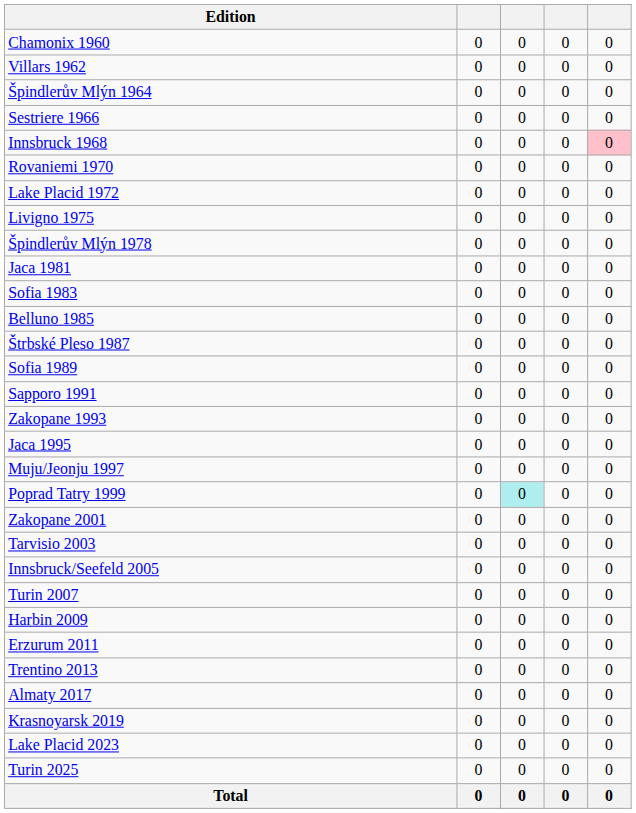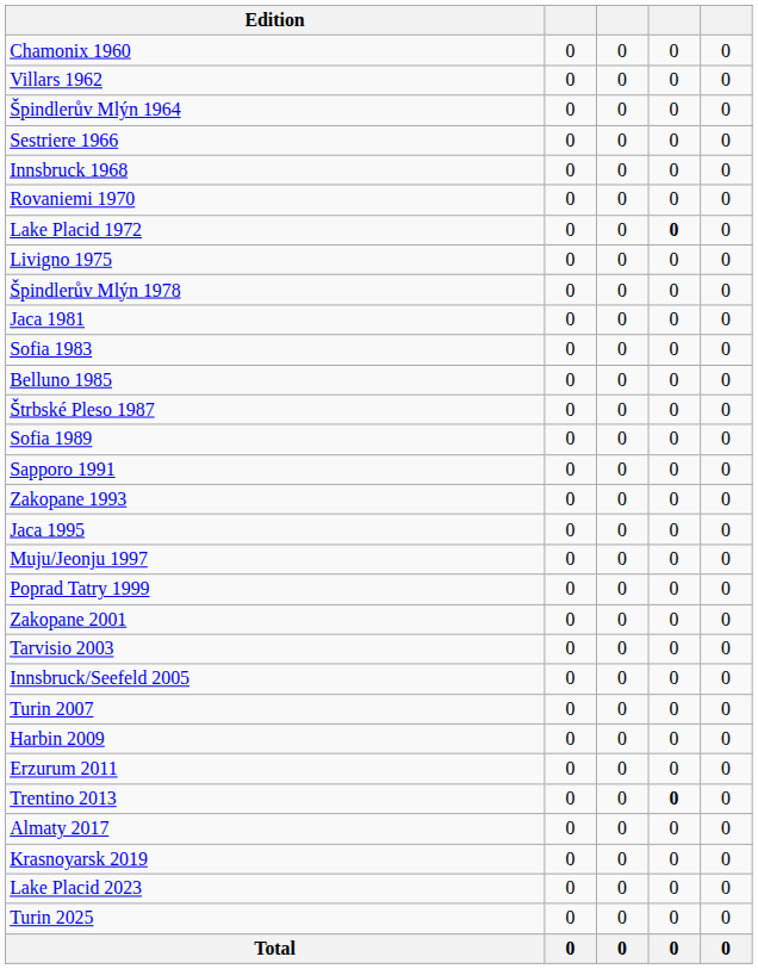Innsbruck 1968 | column 5: pink background -> no background
Lake Placid 1972 | column 4: normal -> bold
Poprad Tatry 1999 | column 3: paleturquoise background -> no background
Trentino 2013 | column 4: normal -> bold
